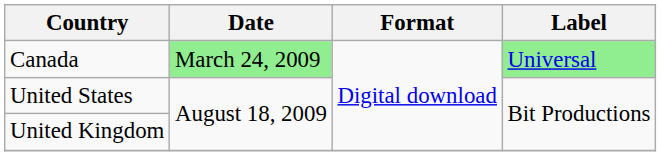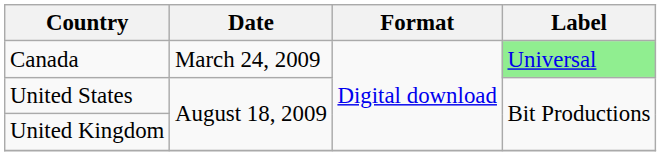Canada | Date: lightgreen background -> no background
